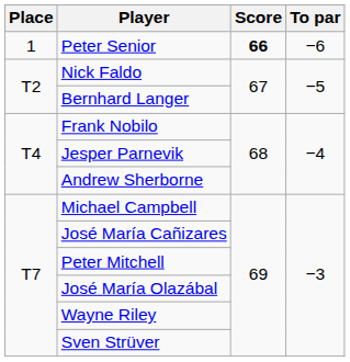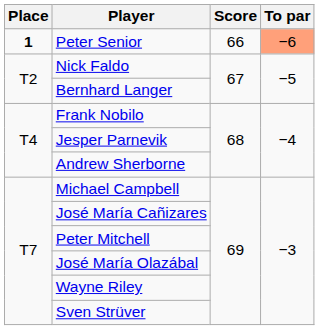Peter Senior | Place: normal -> bold
Peter Senior | Score: bold -> normal
Peter Senior | To par: no background -> lightsalmon background
